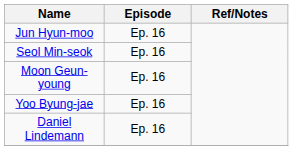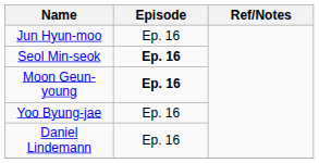Seol Min-seok | Episode: normal -> bold
Moon Geun-young | Episode: normal -> bold
